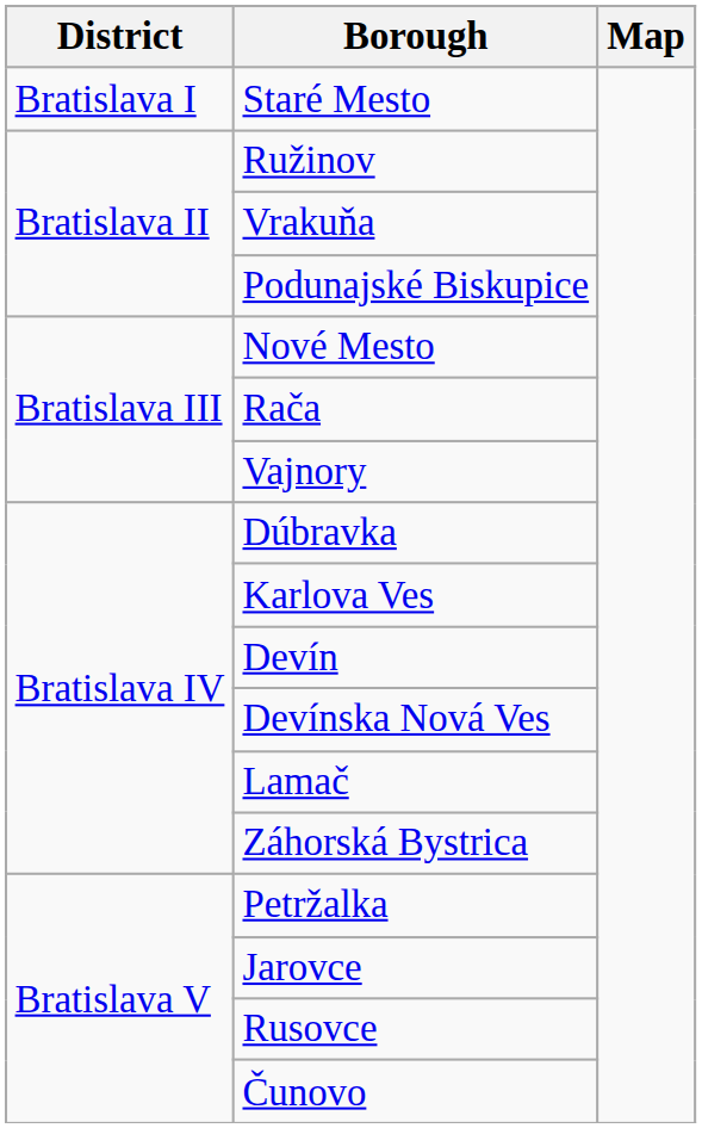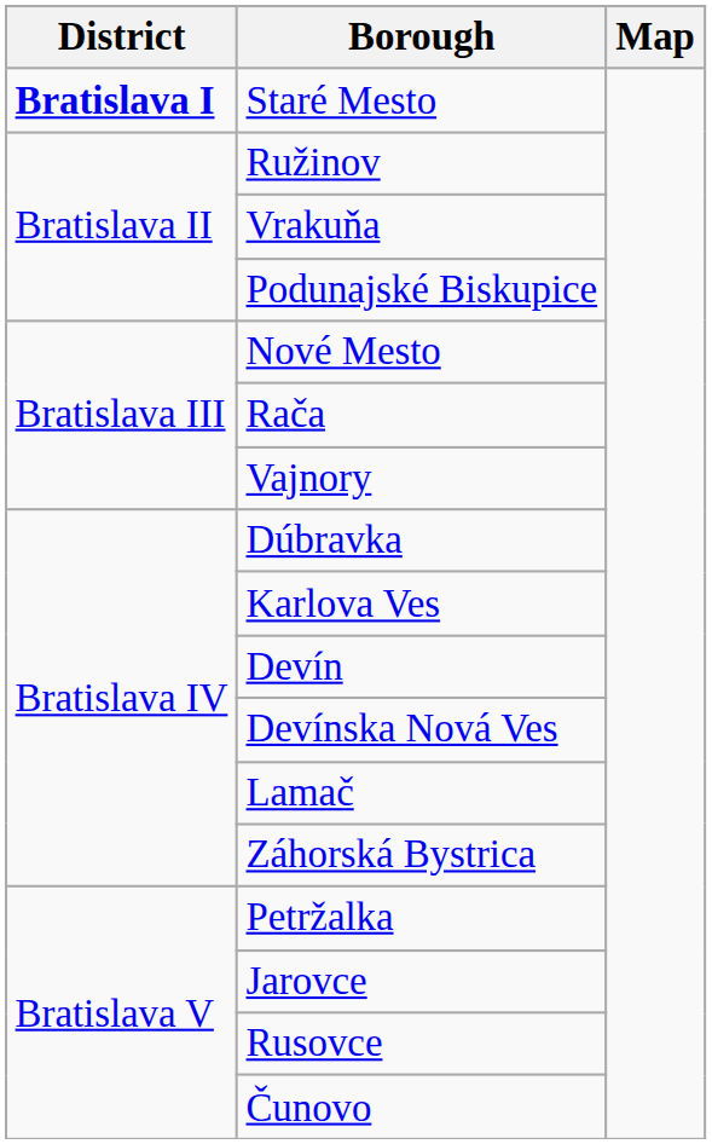Staré Mesto | District: normal -> bold
